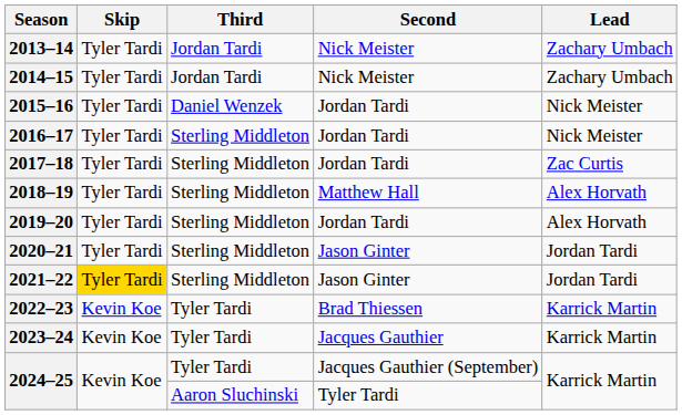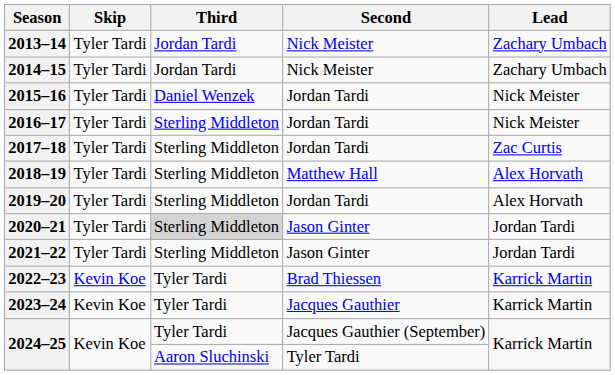2020–21 | Third: no background -> lightgrey background
2021–22 | Skip: gold background -> no background
